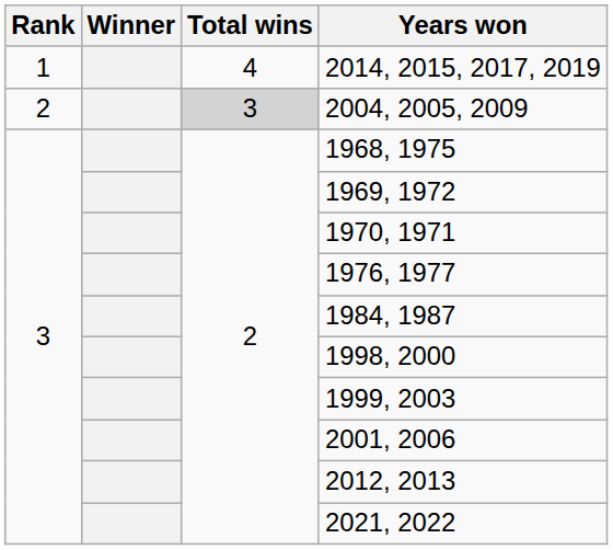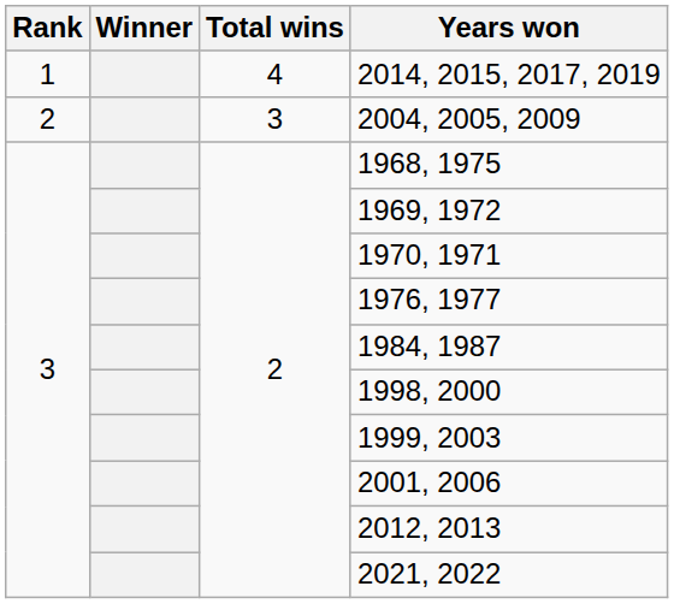2004, 2005, 2009 | Total wins: lightgrey background -> no background
